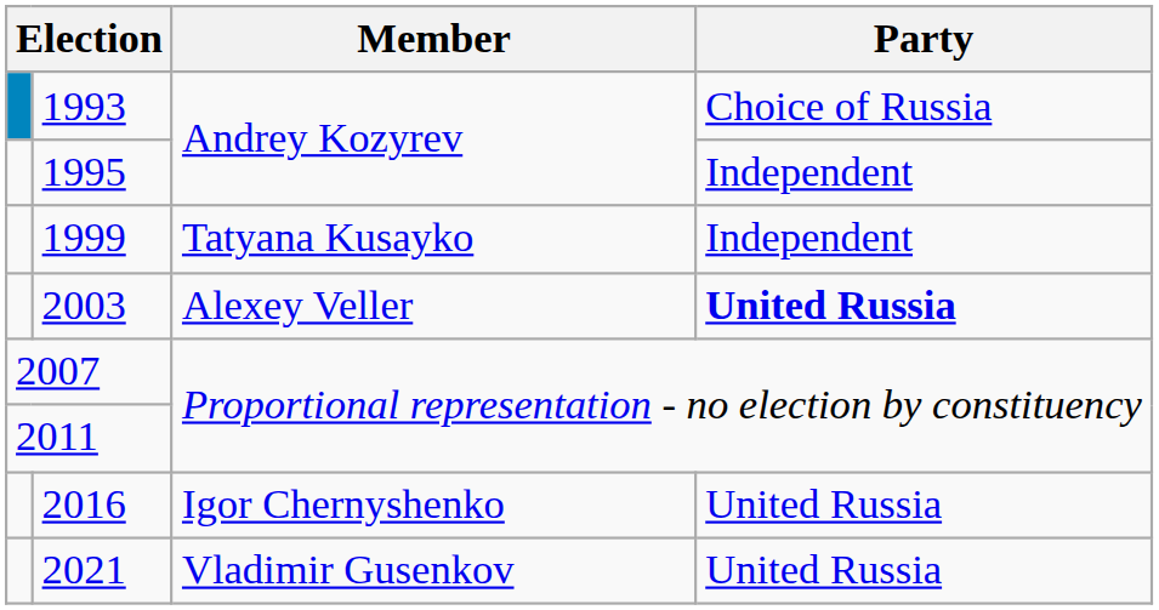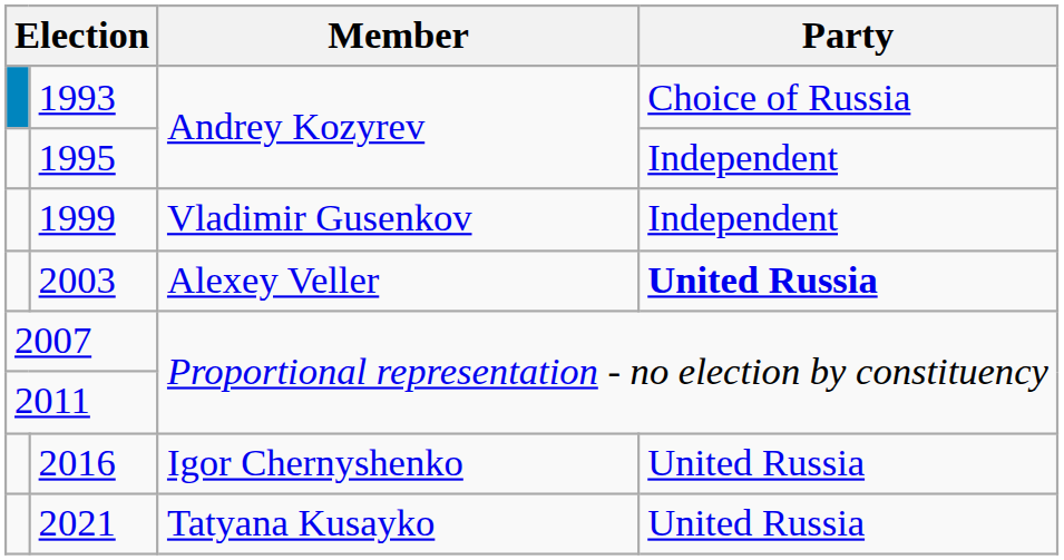1999 | Member: Tatyana Kusayko -> Vladimir Gusenkov
2021 | Member: Vladimir Gusenkov -> Tatyana Kusayko
